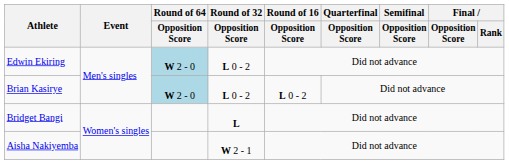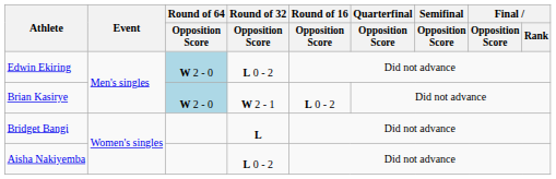Brian Kasirye | Round of 32 / Opposition Score: L 0 - 2 -> W 2 - 1
Aisha Nakiyemba | Round of 32 / Opposition Score: W 2 - 1 -> L 0 - 2
